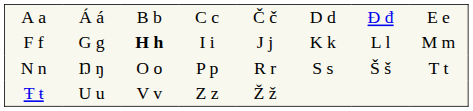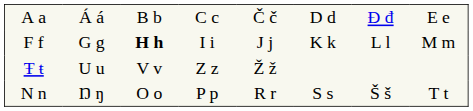rows swapped: N n <-> Ŧ ŧ
